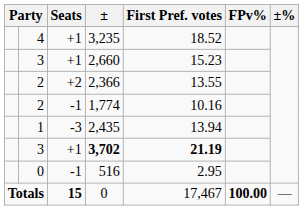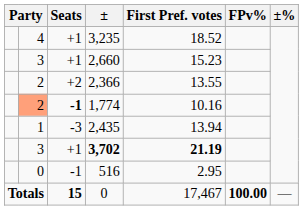1,774 | column 2: no background -> lightsalmon background
1,774 | Seats: normal -> bold
